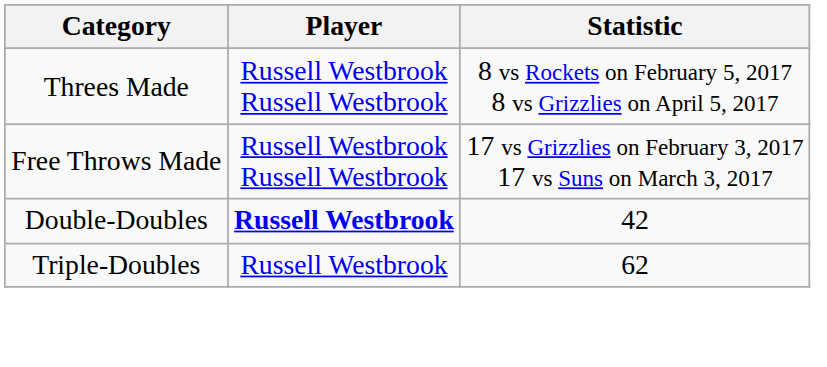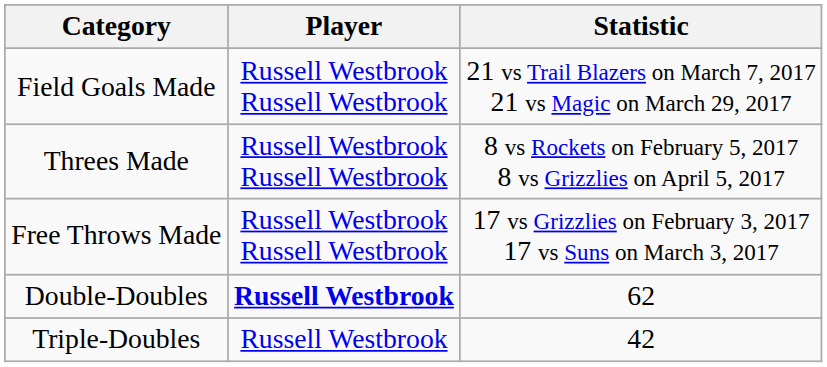+ row: Field Goals Made | Russell Westbrook Russell Westbrook | 21 vs Trail Blazers on March 7, 2017 21 vs Magic on March 29, 2017
Double-Doubles | Statistic: 42 -> 62
Triple-Doubles | Statistic: 62 -> 42
